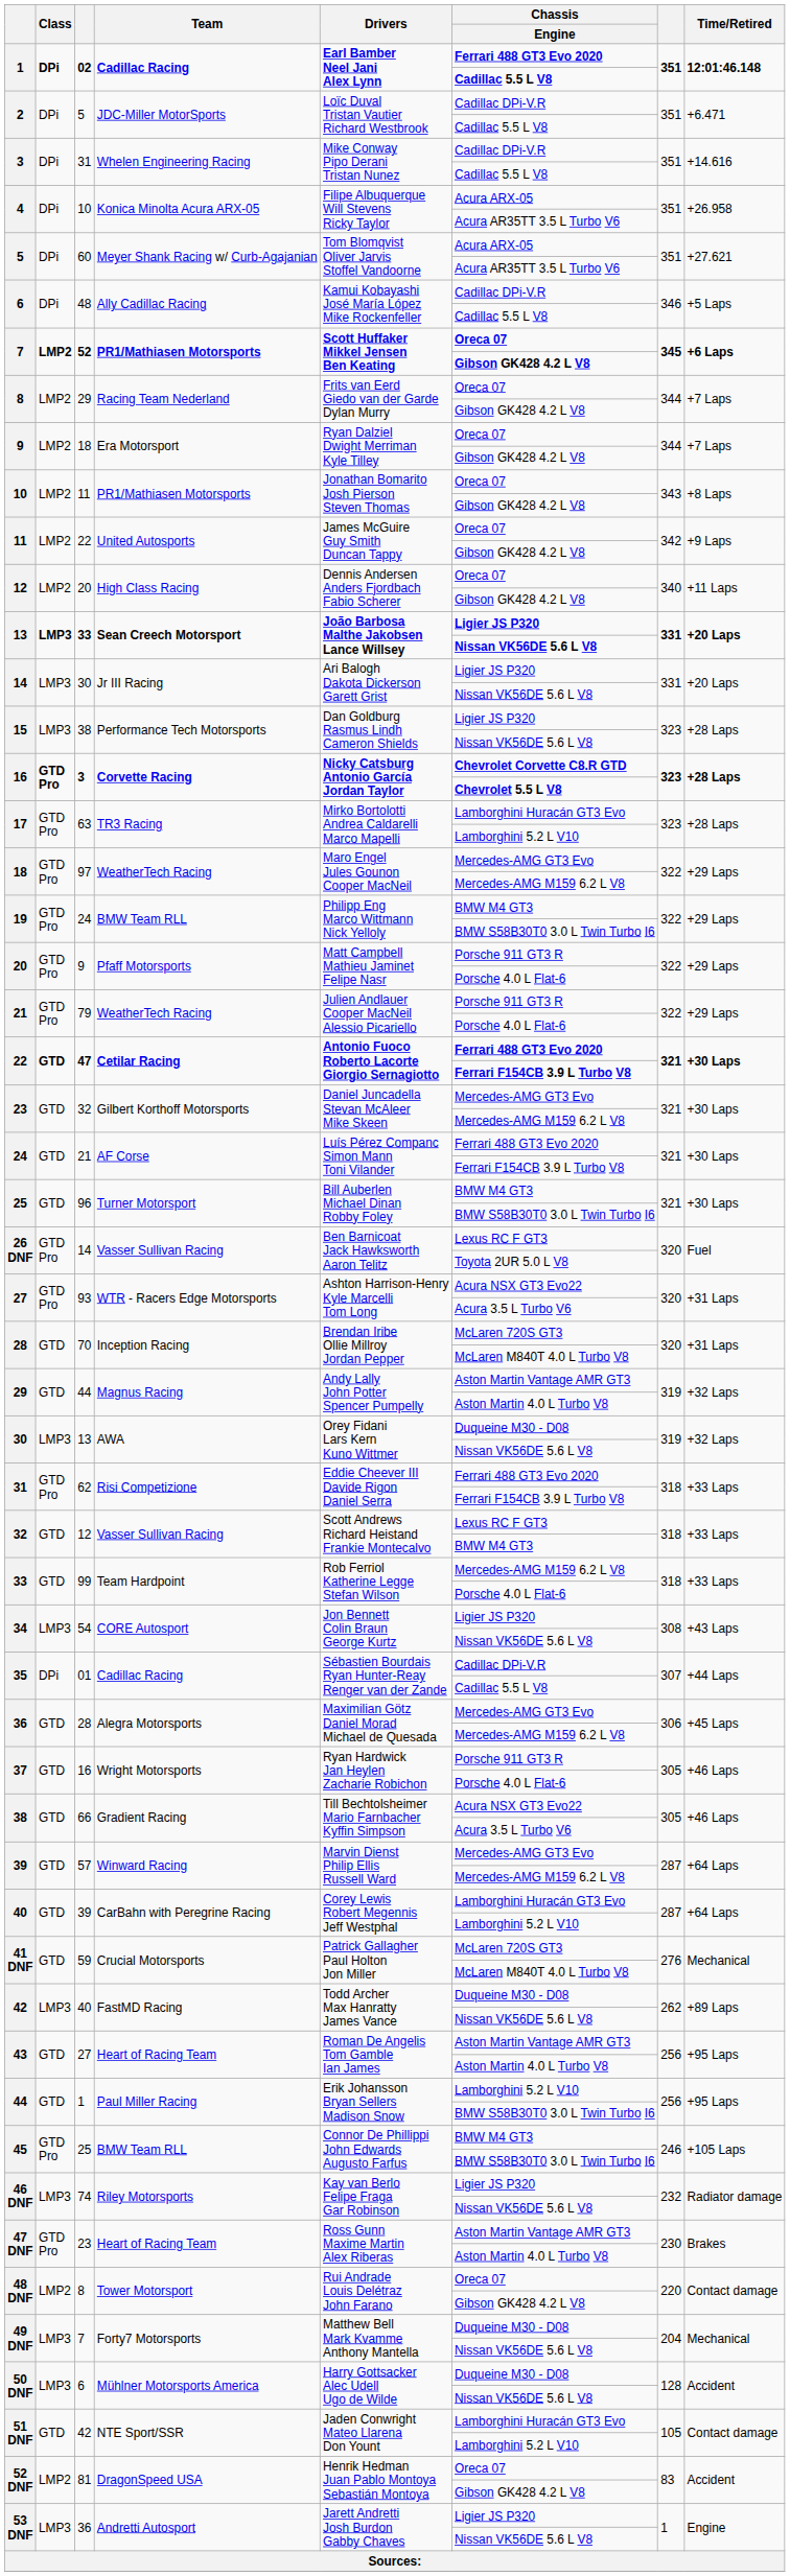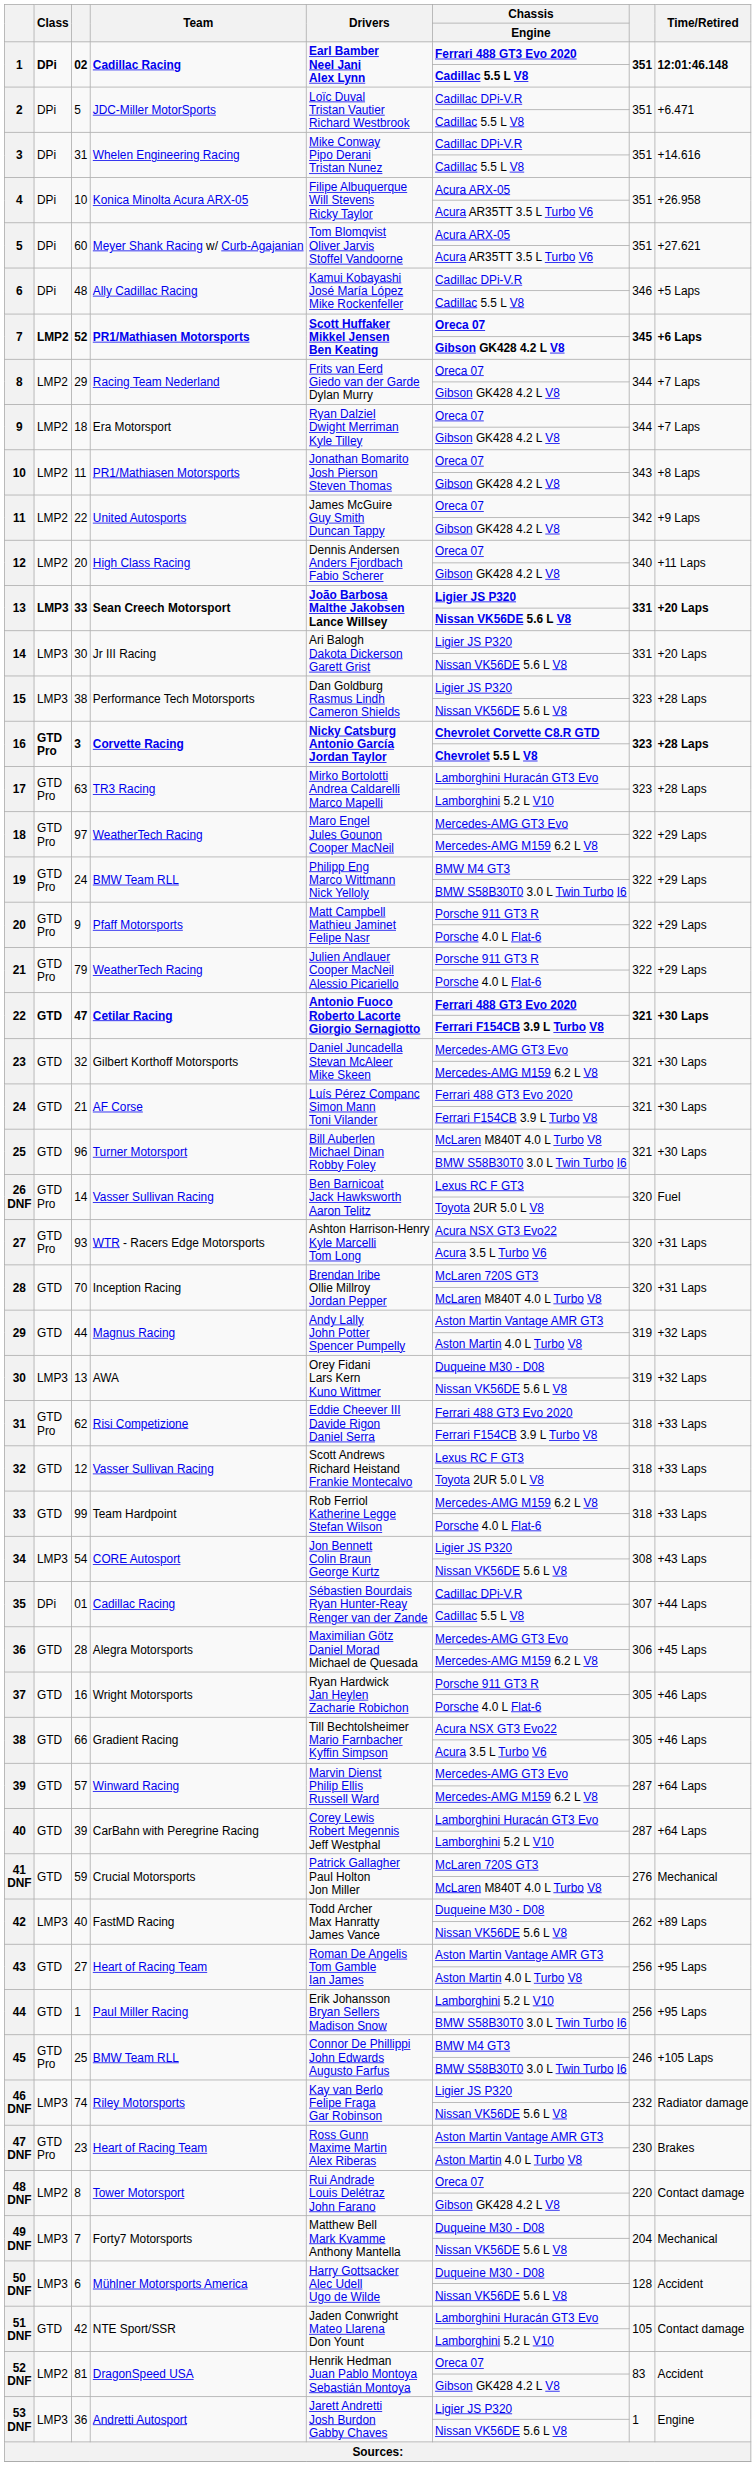row 51 | Chassis / Engine: BMW M4 GT3 -> McLaren M840T 4.0 L Turbo V8
row 66 | Chassis / Engine: BMW M4 GT3 -> Toyota 2UR 5.0 L V8
